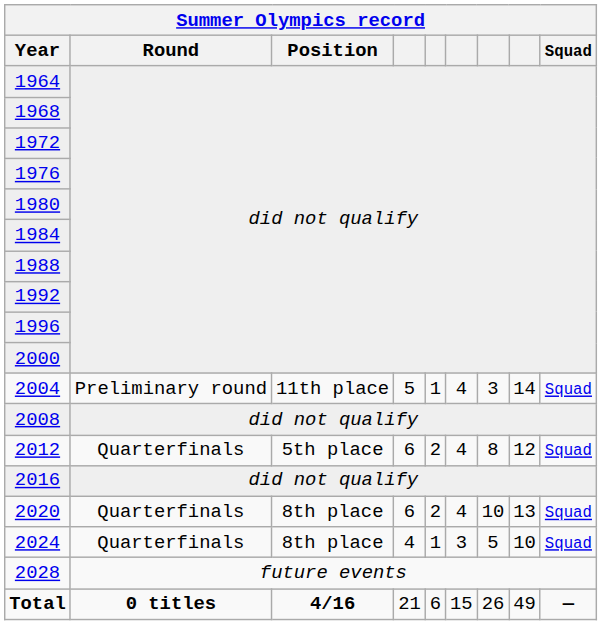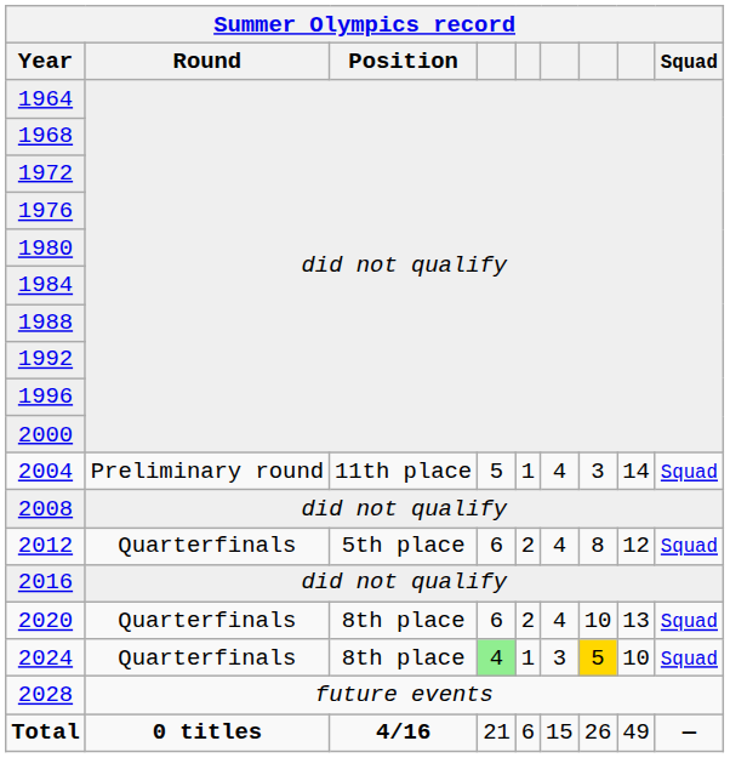2024 | column 4: no background -> lightgreen background
2024 | column 7: no background -> gold background
